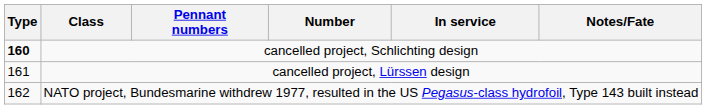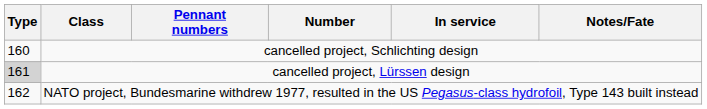cancelled project, Schlichting design | Type: bold -> normal
cancelled project, Lürssen design | Type: no background -> lightgrey background
